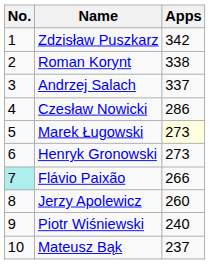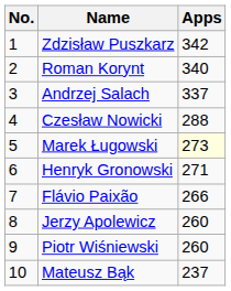Roman Korynt | Apps: 338 -> 340
Czesław Nowicki | Apps: 286 -> 288
Henryk Gronowski | Apps: 273 -> 271
Flávio Paixão | No.: paleturquoise background -> no background
Piotr Wiśniewski | Apps: 240 -> 260
